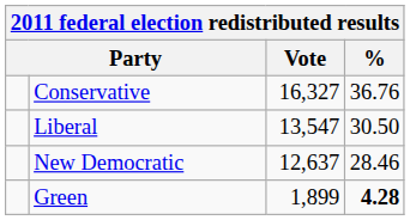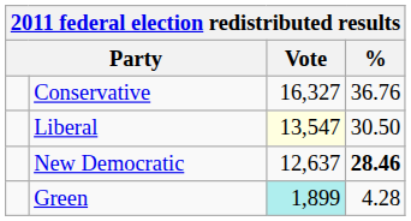Liberal | Vote: no background -> lightyellow background
New Democratic | %: normal -> bold
Green | Vote: no background -> paleturquoise background
Green | %: bold -> normal
